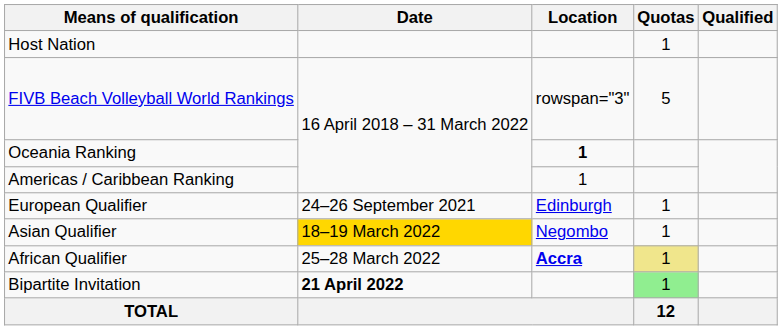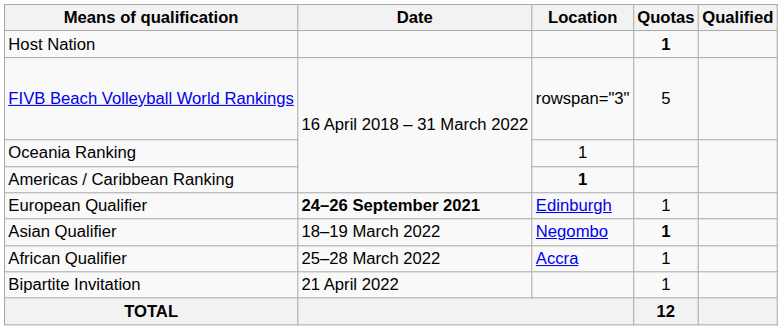Host Nation | Quotas: normal -> bold
Oceania Ranking | Location: bold -> normal
Americas / Caribbean Ranking | Location: normal -> bold
European Qualifier | Date: normal -> bold
Asian Qualifier | Date: gold background -> no background
Asian Qualifier | Quotas: normal -> bold
African Qualifier | Location: bold -> normal
African Qualifier | Quotas: khaki background -> no background
Bipartite Invitation | Date: bold -> normal
Bipartite Invitation | Quotas: lightgreen background -> no background
